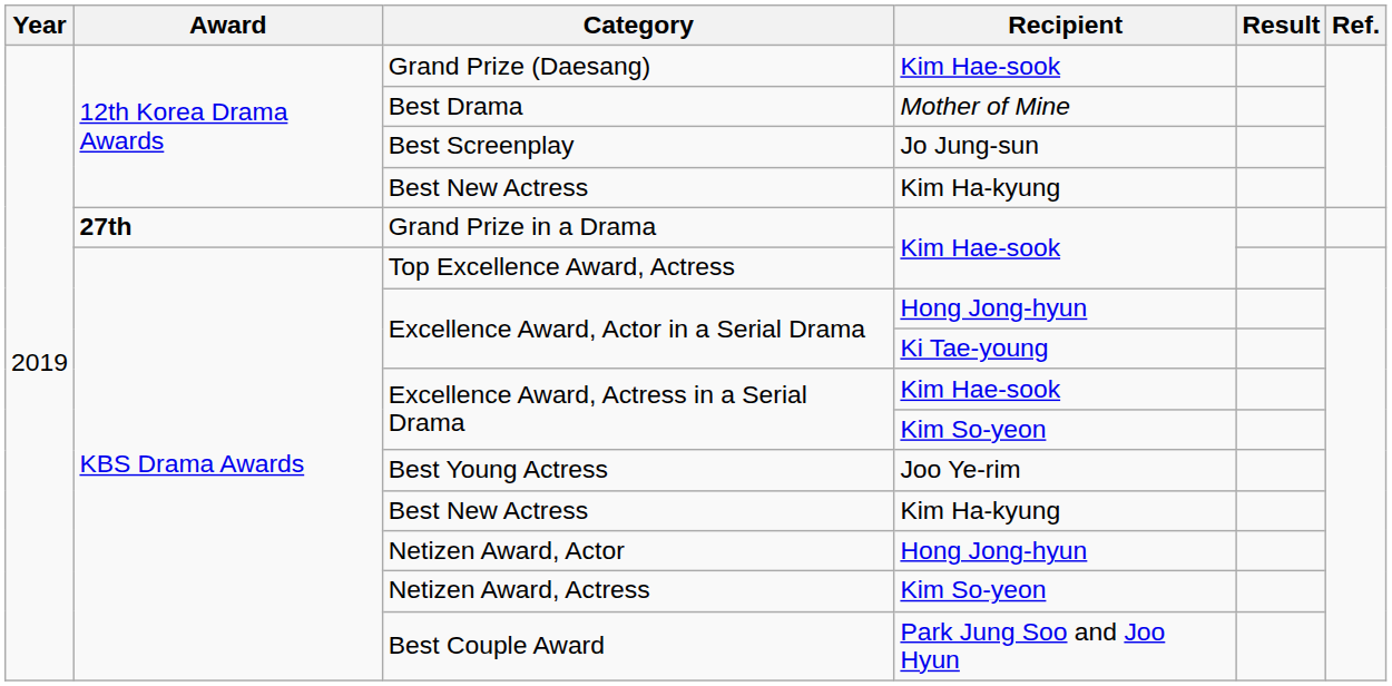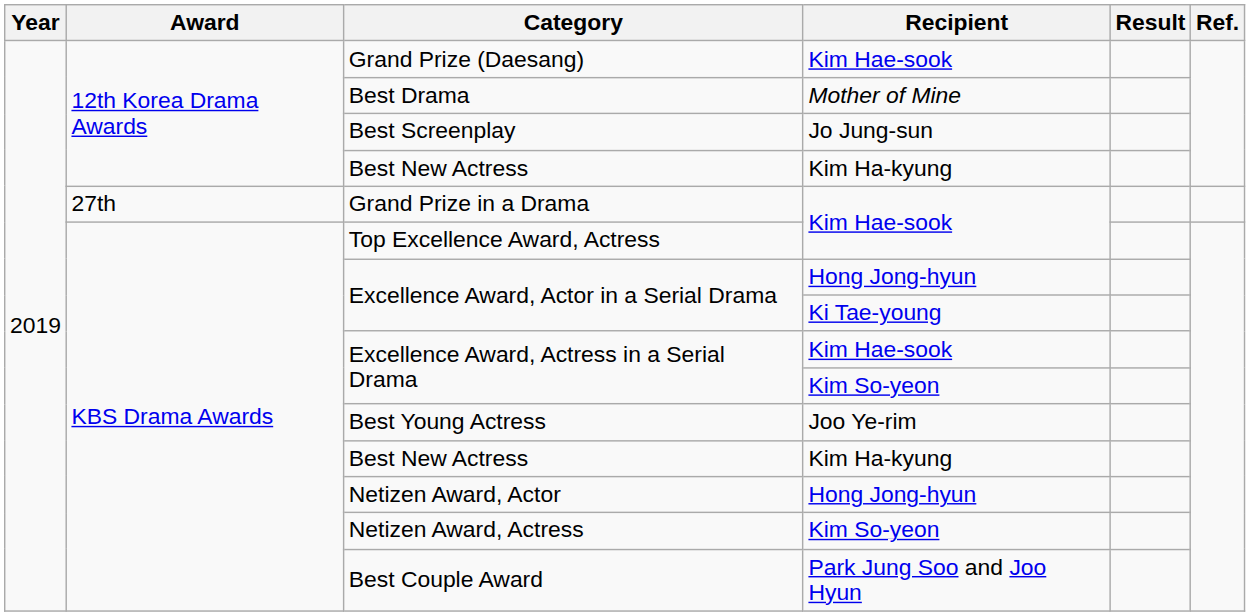Grand Prize in a Drama | Award: bold -> normal
